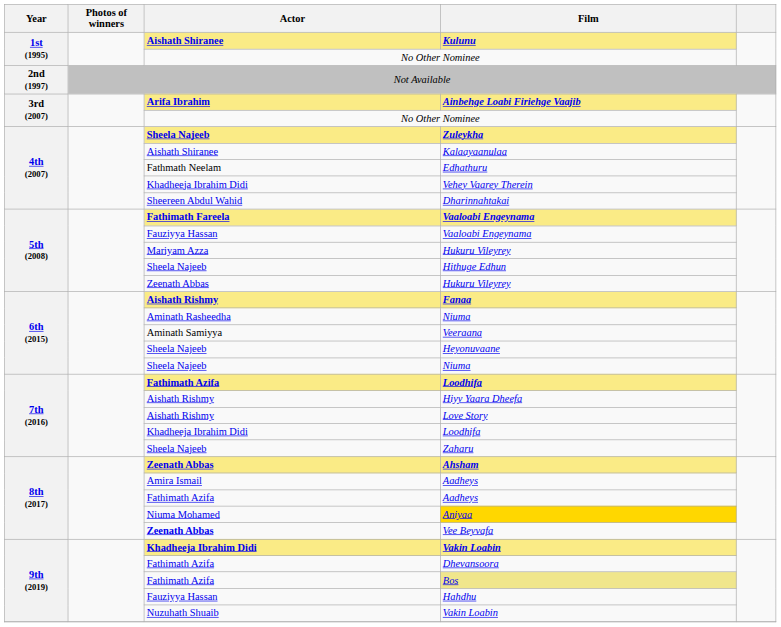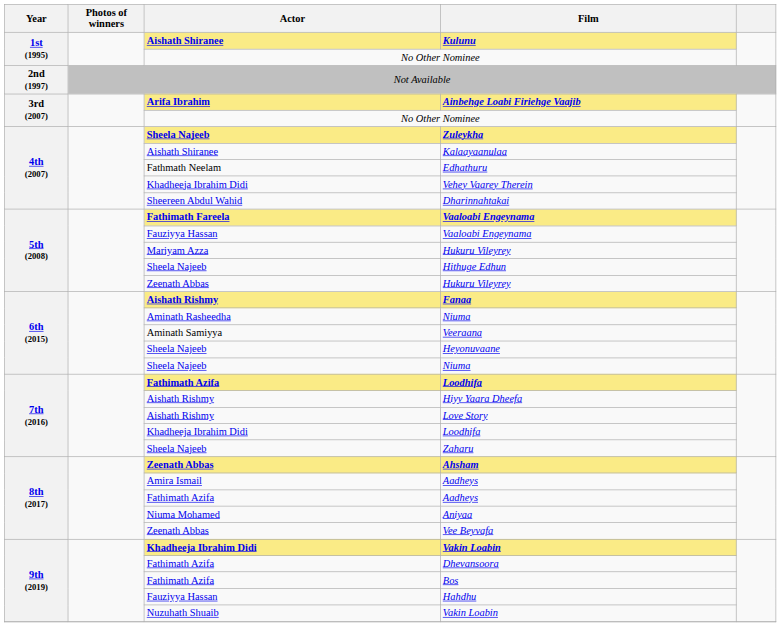Aniyaa | Film: gold background -> no background
Vee Beyvafa | Actor: bold -> normal
Bos | Film: khaki background -> no background
